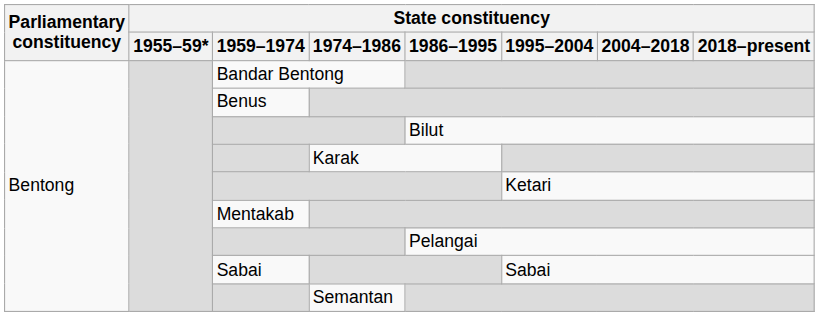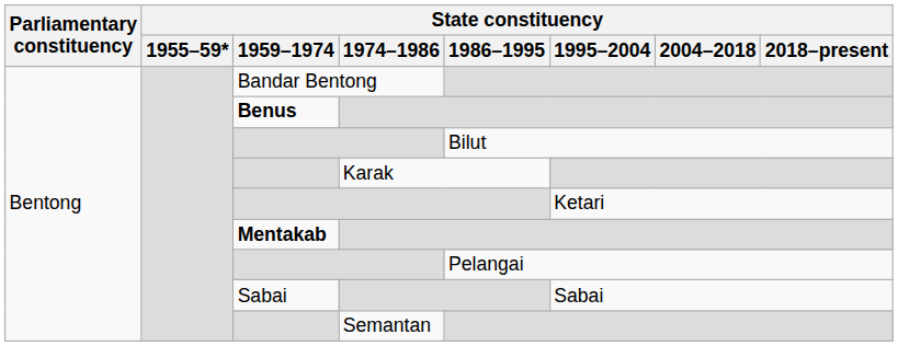Benus | State constituency / 1959–1974: normal -> bold
Mentakab | State constituency / 1959–1974: normal -> bold
